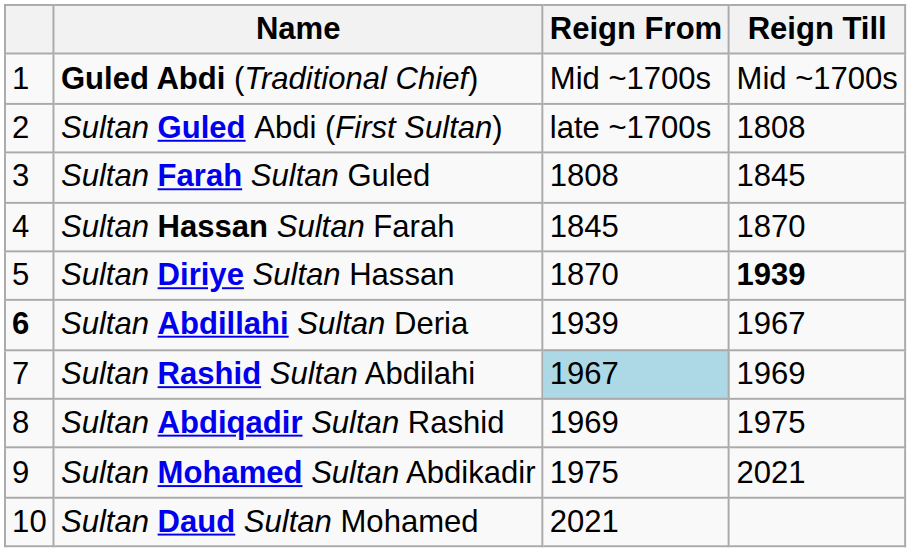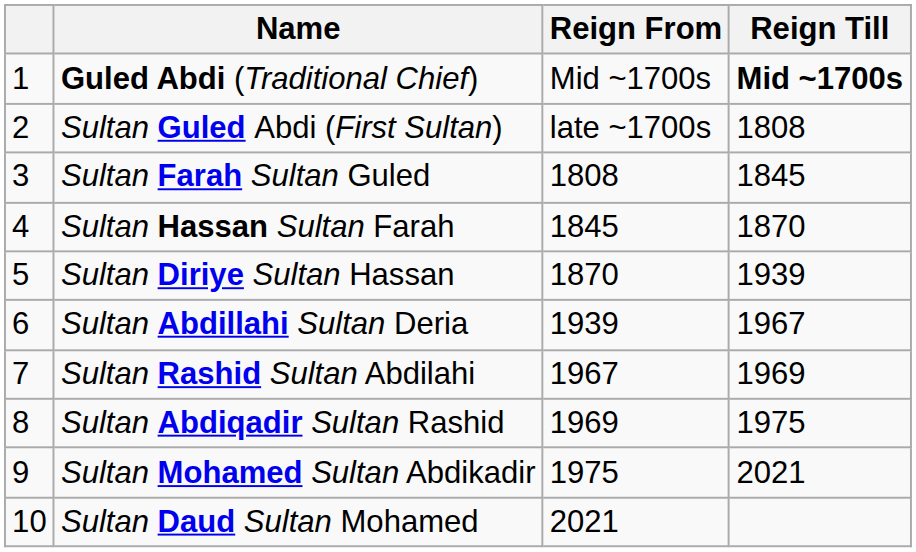Guled Abdi (Traditional Chief) | Reign Till: normal -> bold
Sultan Diriye Sultan Hassan | Reign Till: bold -> normal
Sultan Abdillahi Sultan Deria | column 1: bold -> normal
Sultan Rashid Sultan Abdilahi | Reign From: lightblue background -> no background
